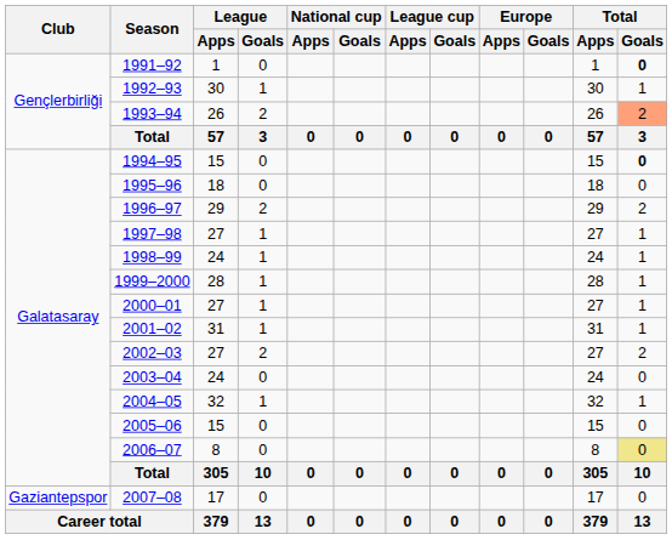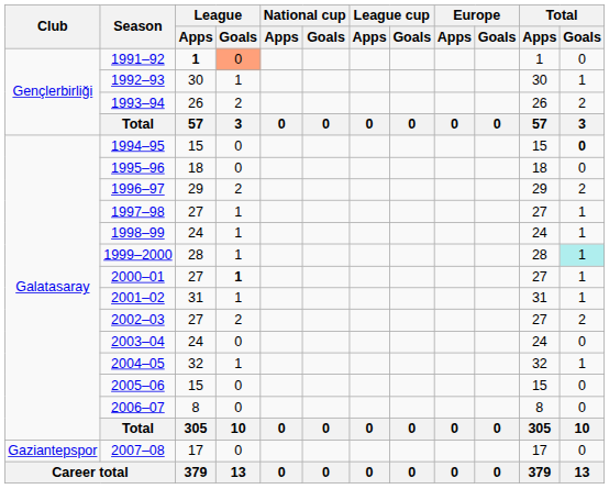1991–92 | League / Apps: normal -> bold
1991–92 | League / Goals: no background -> lightsalmon background
1991–92 | Total / Goals: bold -> normal
1993–94 | Total / Goals: lightsalmon background -> no background
1999–2000 | Total / Goals: no background -> paleturquoise background
2000–01 | League / Goals: normal -> bold
2006–07 | Total / Goals: khaki background -> no background
